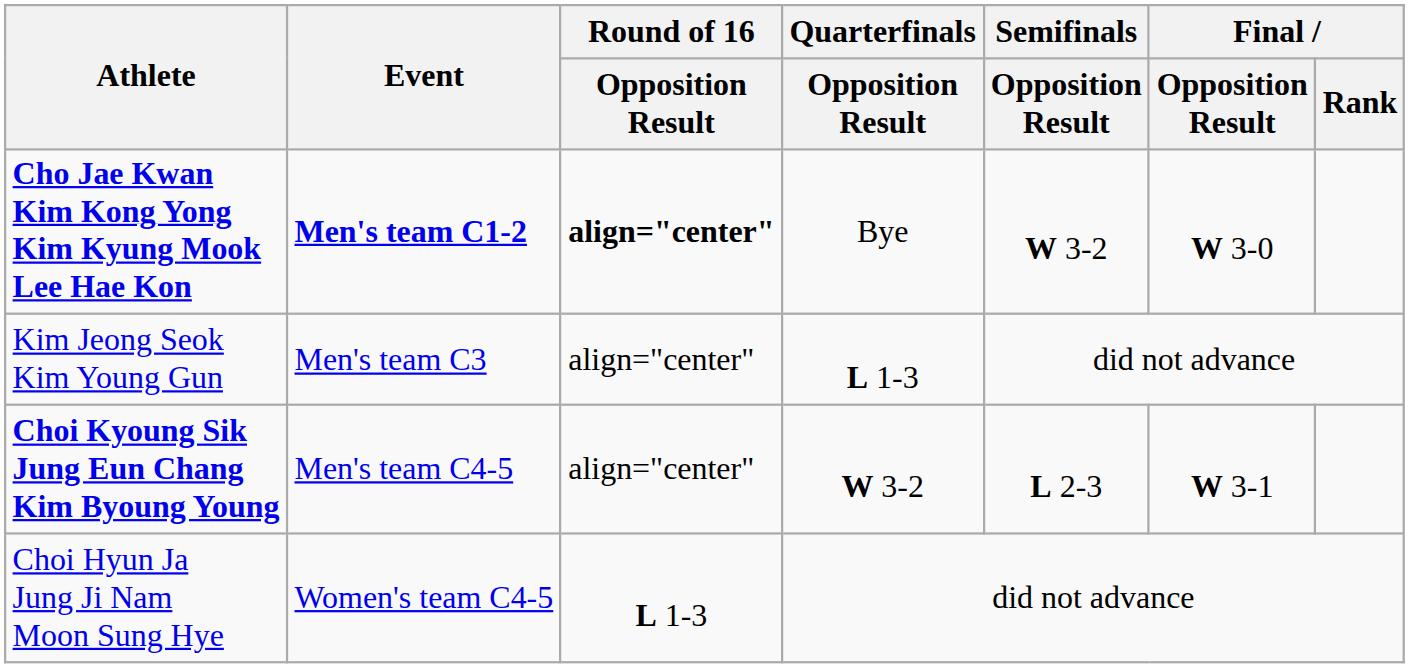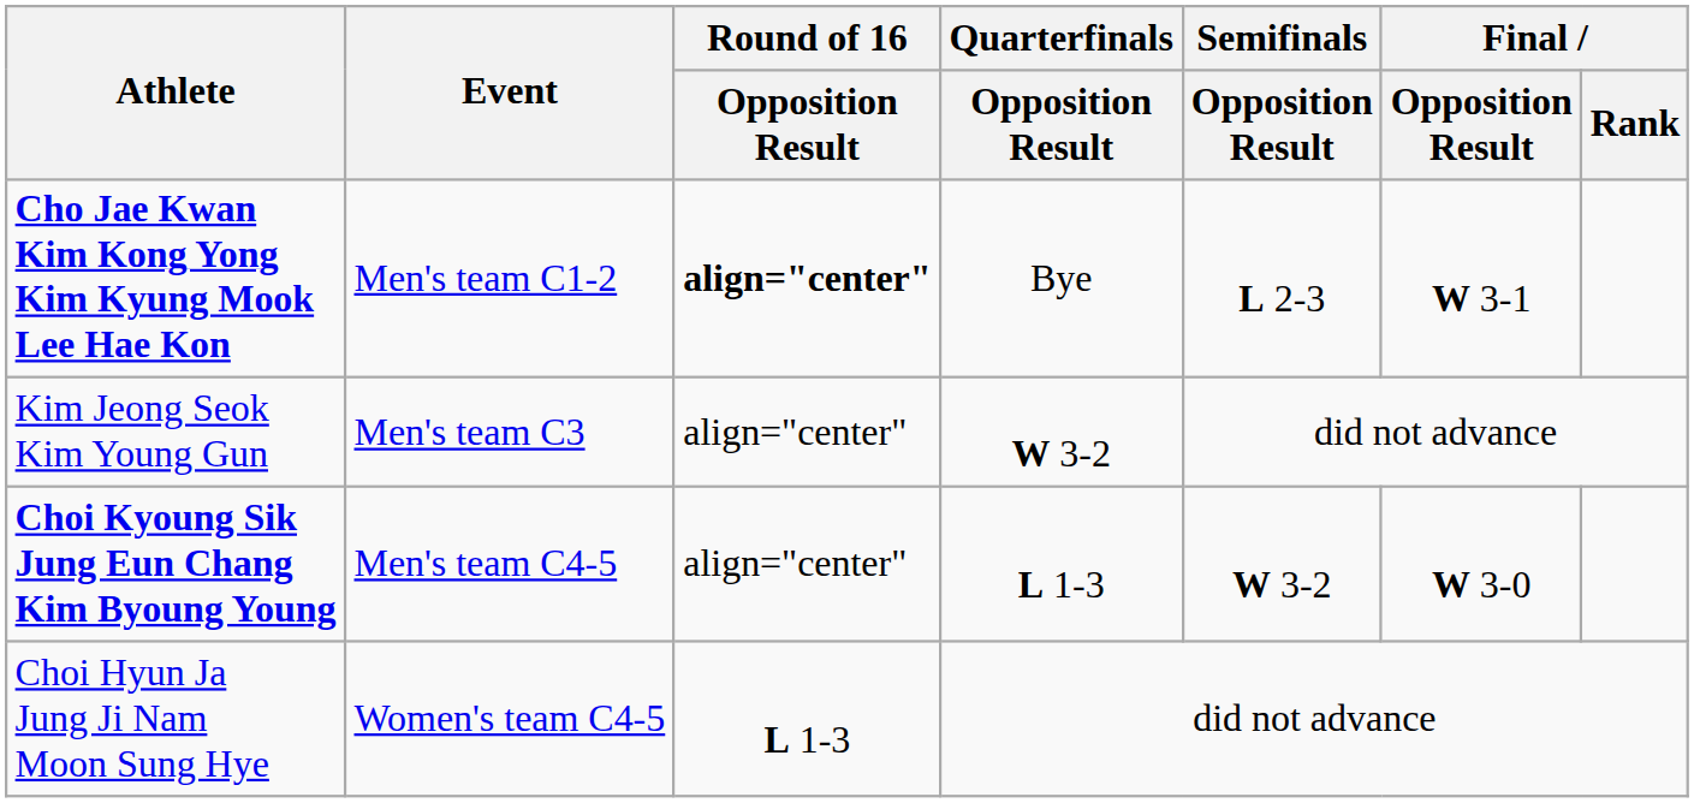Cho Jae Kwan Kim Kong Yong Kim Kyung Mook Lee Hae Kon | Event: bold -> normal
Cho Jae Kwan Kim Kong Yong Kim Kyung Mook Lee Hae Kon | Semifinals / Opposition Result: W 3-2 -> L 2-3
Cho Jae Kwan Kim Kong Yong Kim Kyung Mook Lee Hae Kon | Final / Opposition Result: W 3-0 -> W 3-1
Kim Jeong Seok Kim Young Gun | Quarterfinals / Opposition Result: L 1-3 -> W 3-2
Choi Kyoung Sik Jung Eun Chang Kim Byoung Young | Quarterfinals / Opposition Result: W 3-2 -> L 1-3
Choi Kyoung Sik Jung Eun Chang Kim Byoung Young | Semifinals / Opposition Result: L 2-3 -> W 3-2
Choi Kyoung Sik Jung Eun Chang Kim Byoung Young | Final / Opposition Result: W 3-1 -> W 3-0
